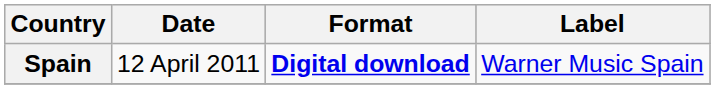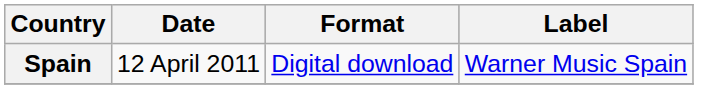Spain | Format: bold -> normal
